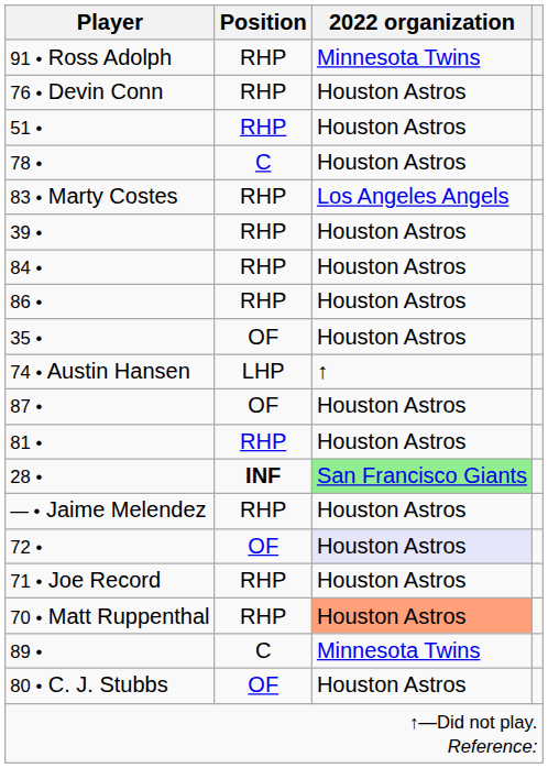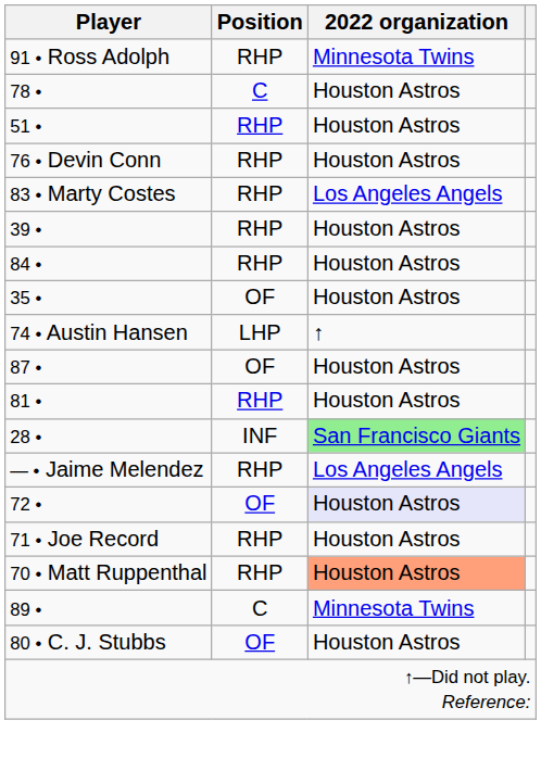rows swapped: 78 • <-> 76 • Devin Conn
- row: 86 • | RHP | Houston Astros
28 • | Position: bold -> normal
— • Jaime Melendez | 2022 organization: Houston Astros -> Los Angeles Angels
